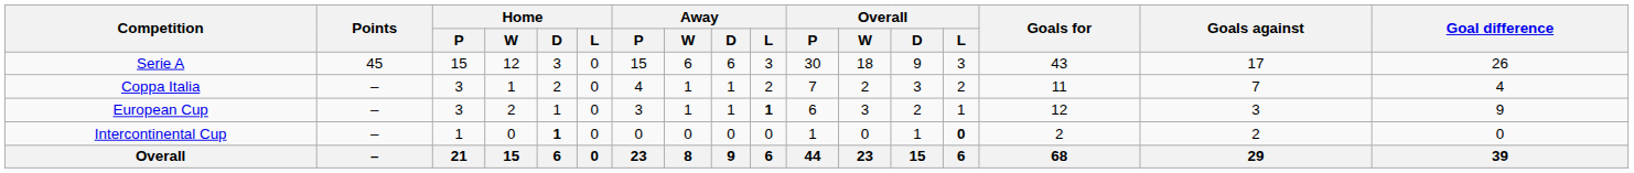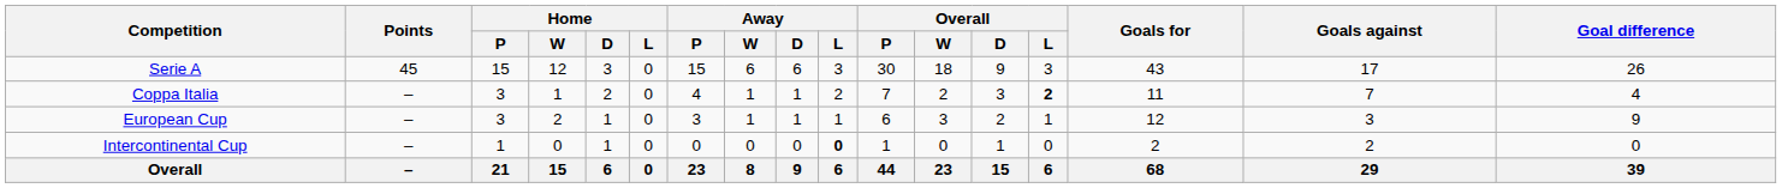Coppa Italia | Overall / L: normal -> bold
European Cup | Away / L: bold -> normal
Intercontinental Cup | Home / D: bold -> normal
Intercontinental Cup | Away / L: normal -> bold
Intercontinental Cup | Overall / L: bold -> normal
